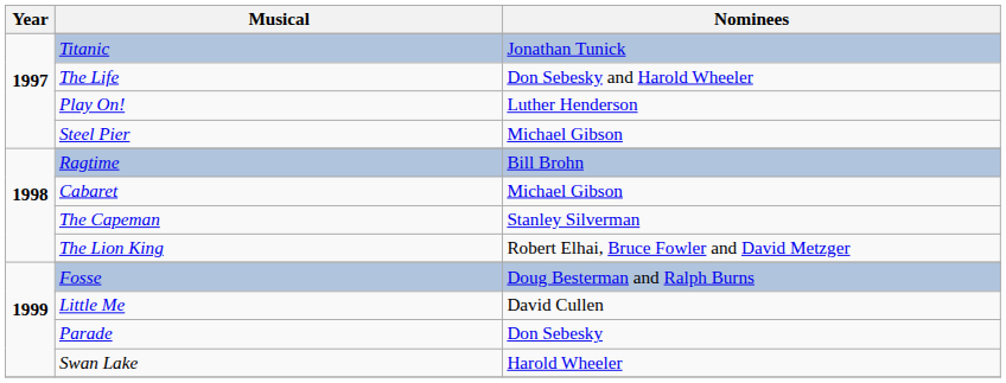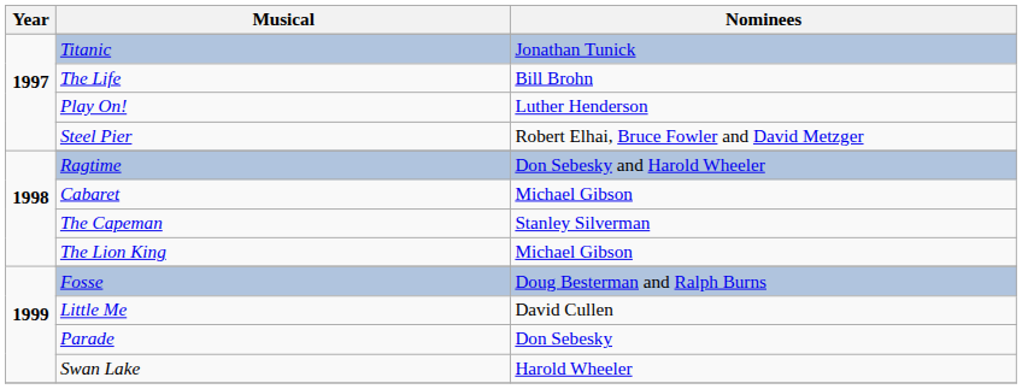The Life | Nominees: Don Sebesky and Harold Wheeler -> Bill Brohn
Steel Pier | Nominees: Michael Gibson -> Robert Elhai, Bruce Fowler and David Metzger
Ragtime | Nominees: Bill Brohn -> Don Sebesky and Harold Wheeler
The Lion King | Nominees: Robert Elhai, Bruce Fowler and David Metzger -> Michael Gibson
